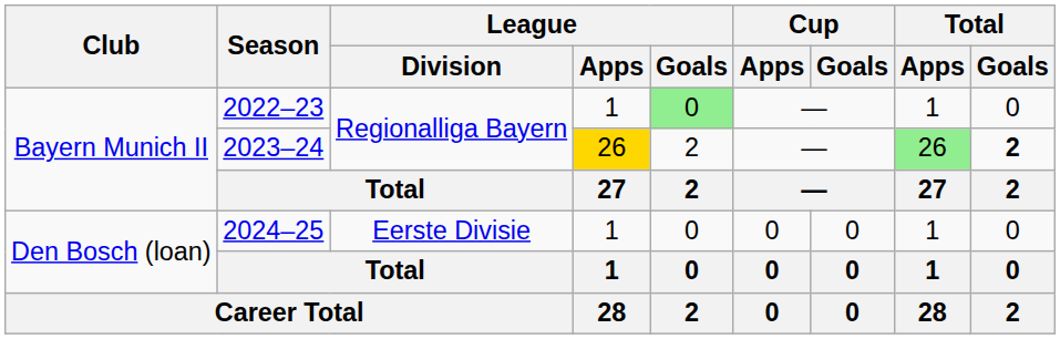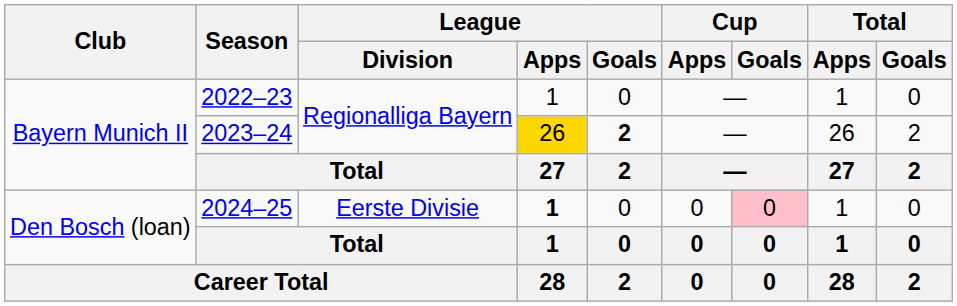2022–23 | League / Goals: lightgreen background -> no background
2023–24 | League / Goals: normal -> bold
2023–24 | Total / Apps: lightgreen background -> no background
2023–24 | Total / Goals: bold -> normal
2024–25 | League / Apps: normal -> bold
2024–25 | Cup / Goals: no background -> pink background
